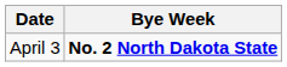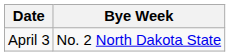April 3 | Bye Week: bold -> normal
